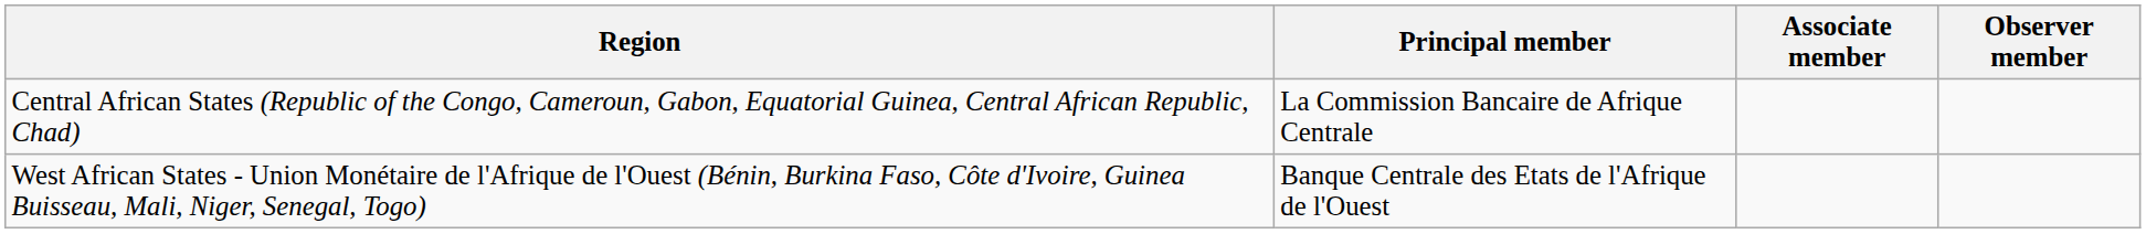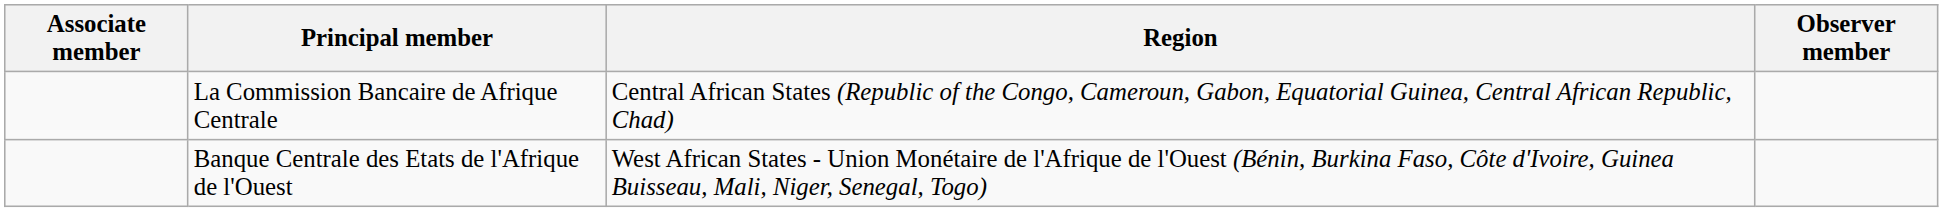columns swapped: Region <-> Associate member
